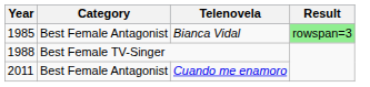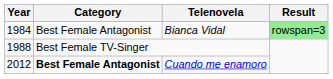Bianca Vidal | Year: 1985 -> 1984
Cuando me enamoro | Year: 2011 -> 2012
Cuando me enamoro | Category: normal -> bold
